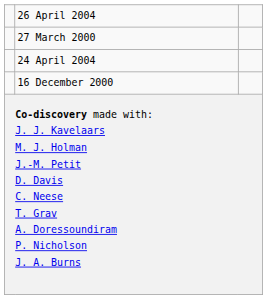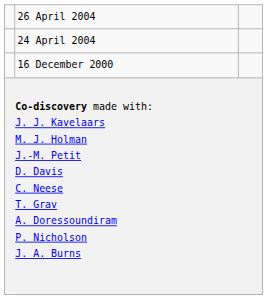- row: 27 March 2000
